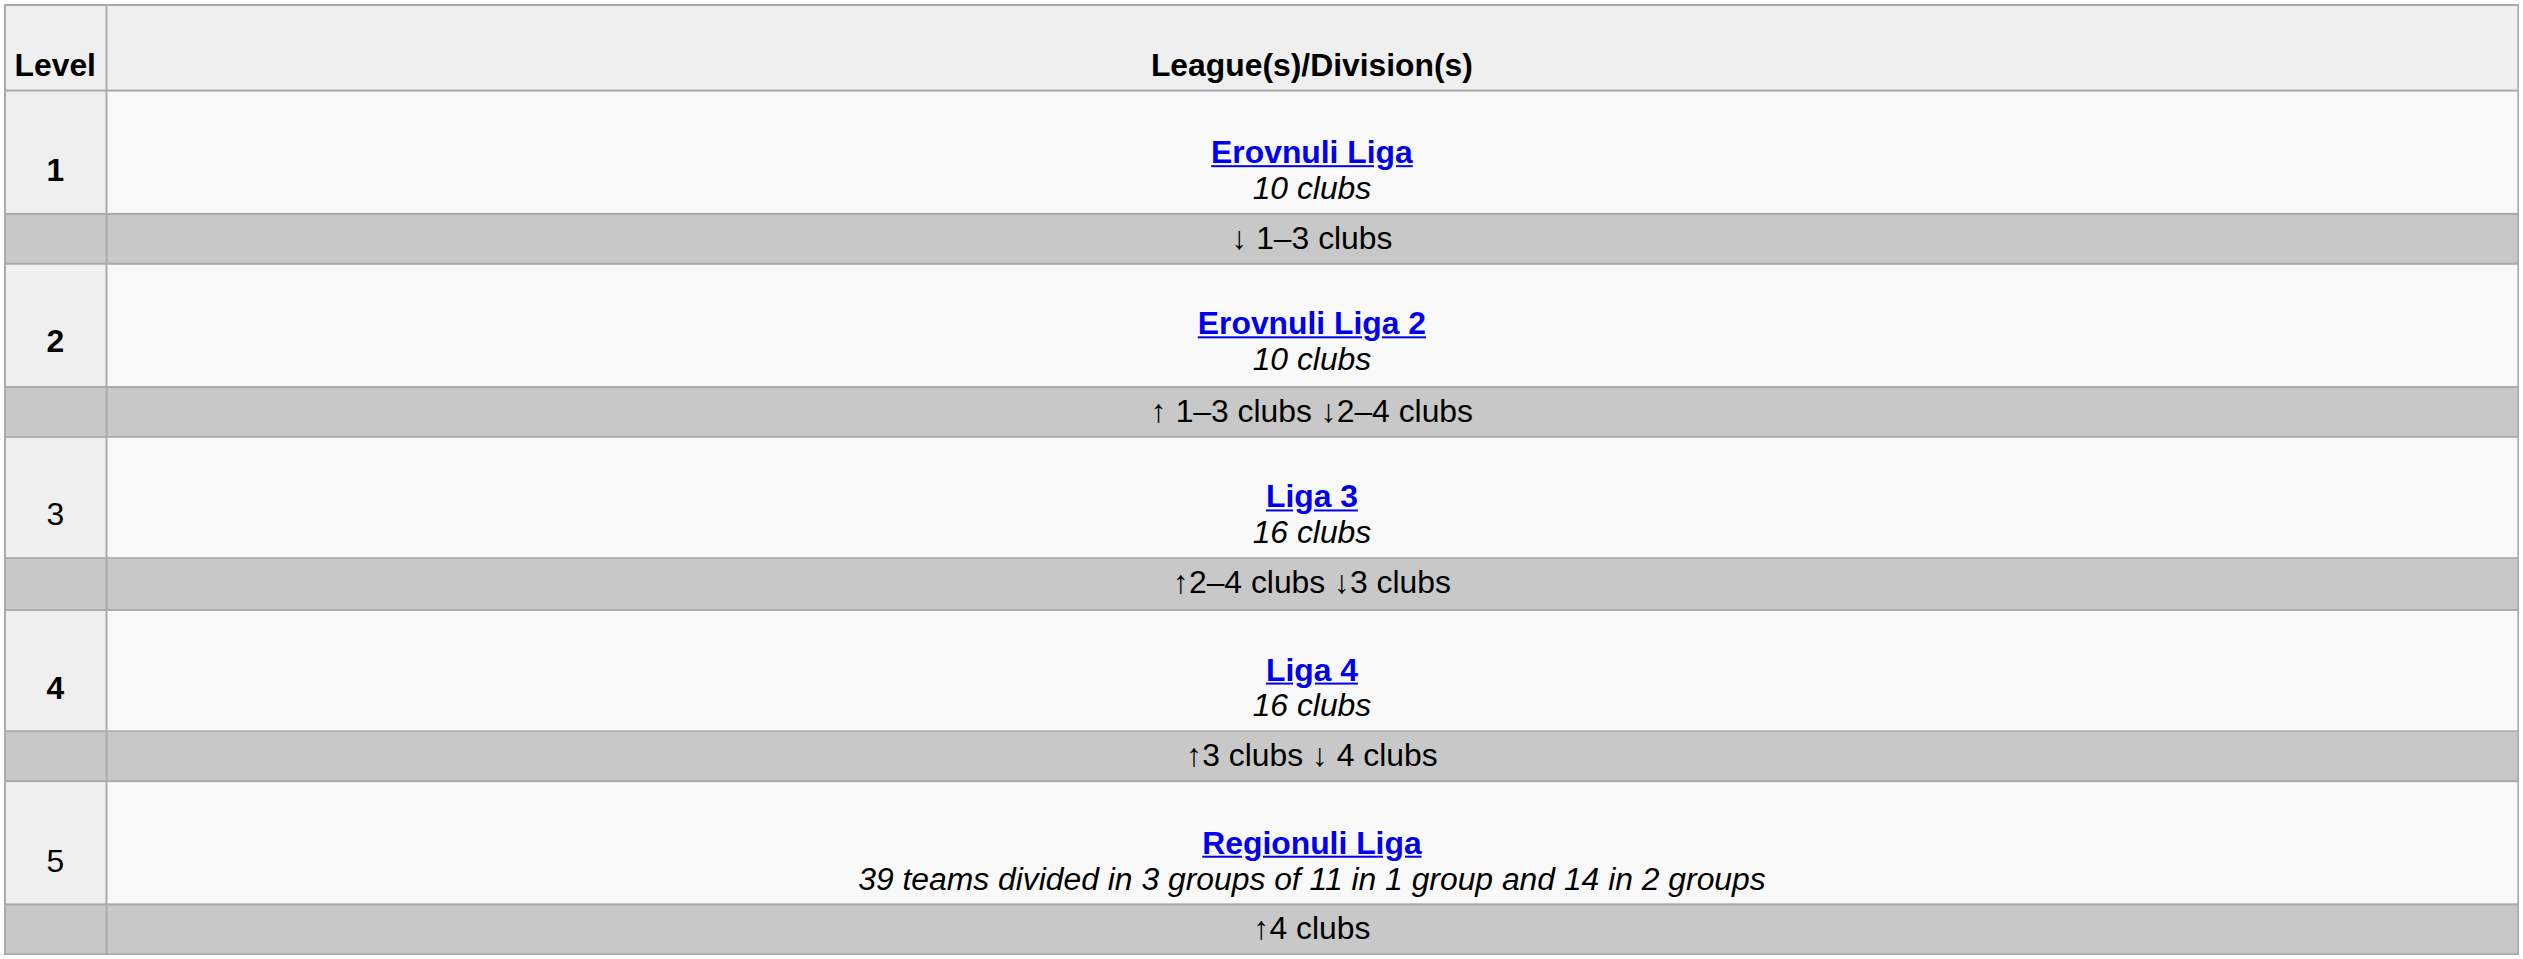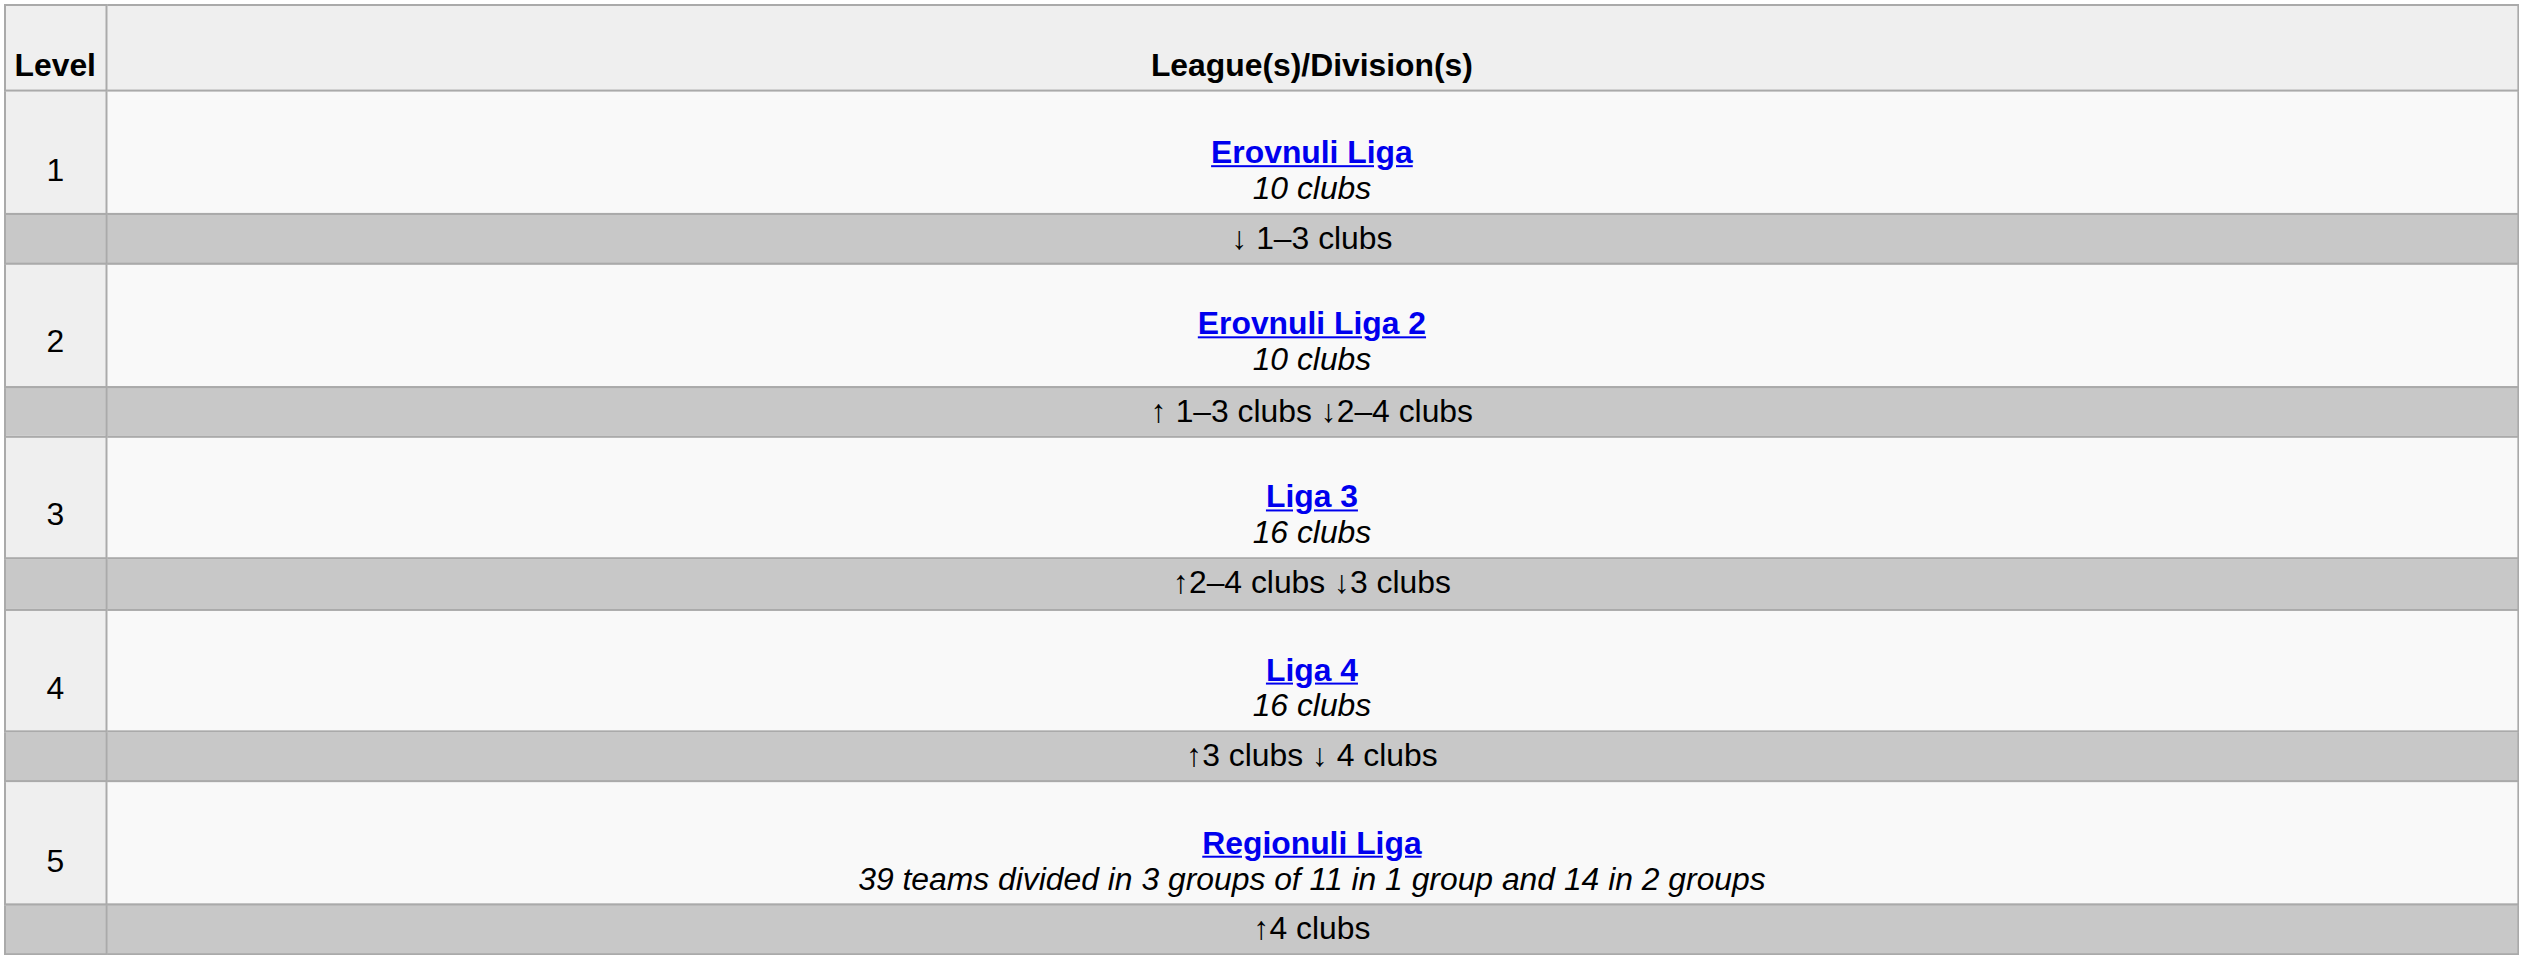Erovnuli Liga 10 clubs | column 1: bold -> normal
Erovnuli Liga 2 10 clubs | column 1: bold -> normal
Liga 4 16 clubs | column 1: bold -> normal
